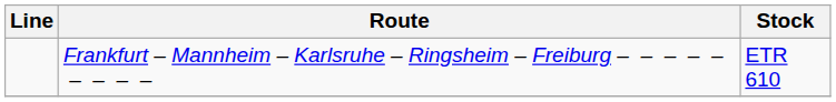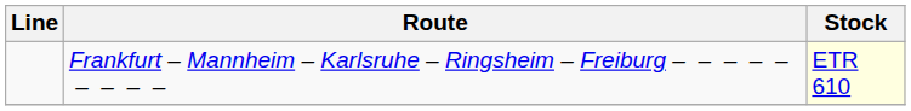row 2 | Stock: no background -> lightyellow background
